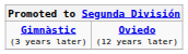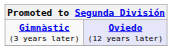Gimnàstic (3 years later) | column 2: no background -> lavender background
